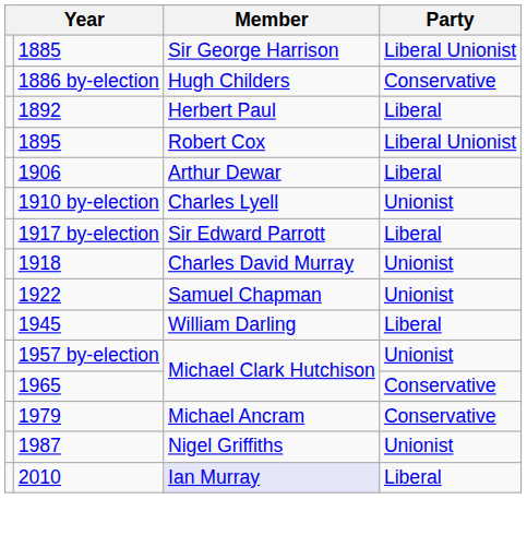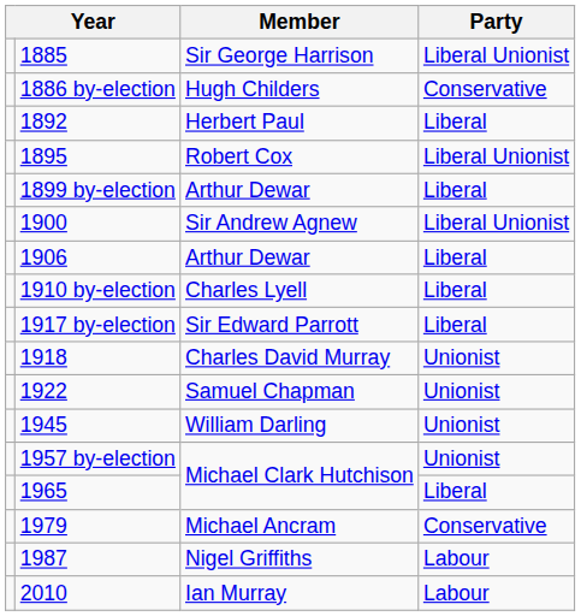+ row: 1899 by-election | Arthur Dewar | Liberal
+ row: 1900 | Sir Andrew Agnew | Liberal Unionist
1910 by-election | Party: Unionist -> Liberal
1945 | Party: Liberal -> Unionist
1965 | Party: Conservative -> Liberal
1987 | Party: Unionist -> Labour
2010 | Member: lavender background -> no background
2010 | Party: Liberal -> Labour
